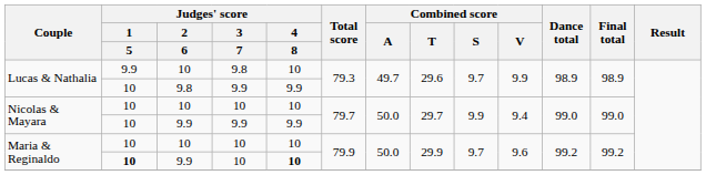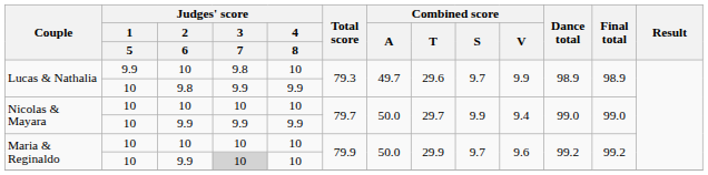Maria & Reginaldo / 9.9 | Judges' score / 1 / 5: bold -> normal
Maria & Reginaldo / 9.9 | Judges' score / 3 / 7: no background -> lightgrey background
Maria & Reginaldo / 9.9 | Judges' score / 4 / 8: bold -> normal
